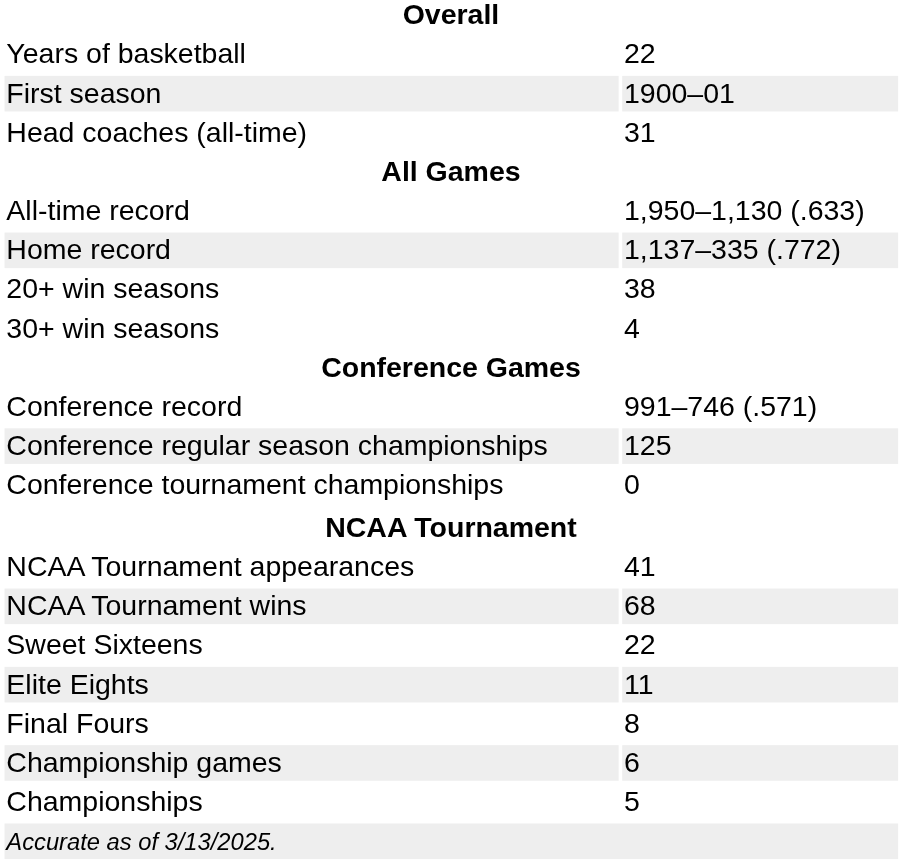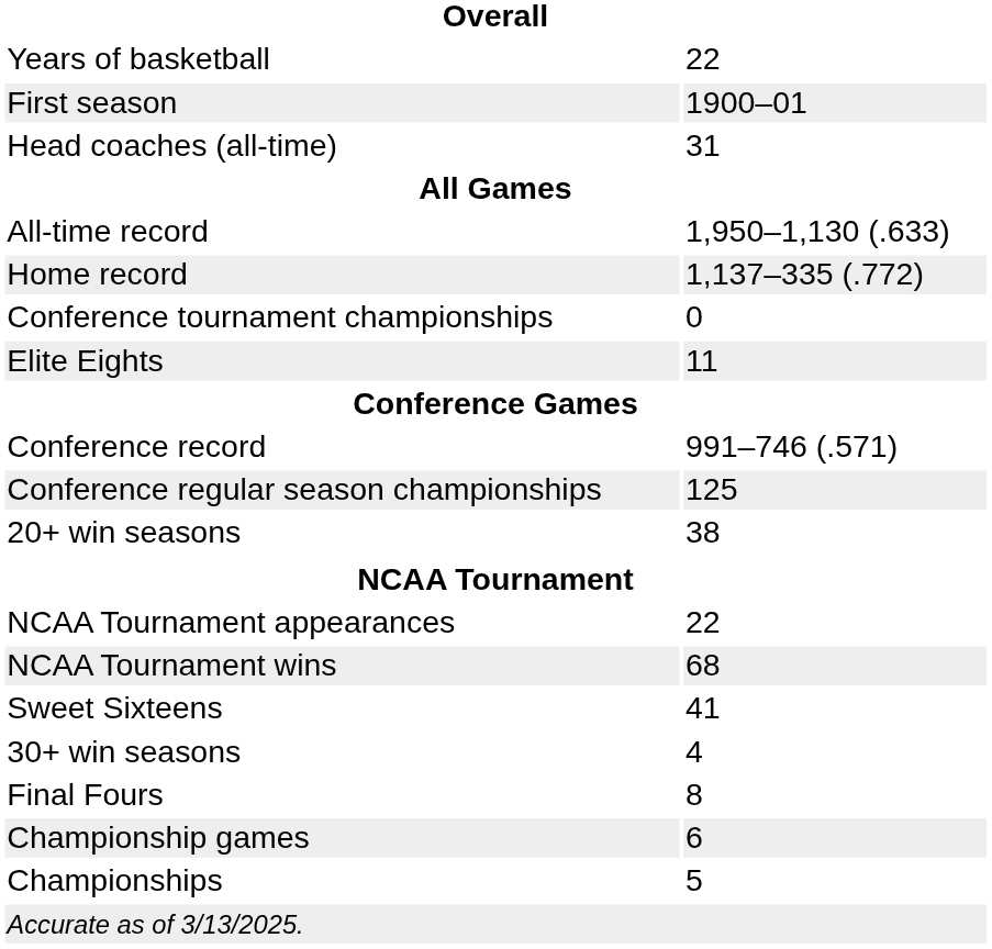rows swapped: 20+ win seasons <-> Conference tournament championships
rows swapped: 30+ win seasons <-> Elite Eights
NCAA Tournament appearances | column 2: 41 -> 22
Sweet Sixteens | column 2: 22 -> 41
